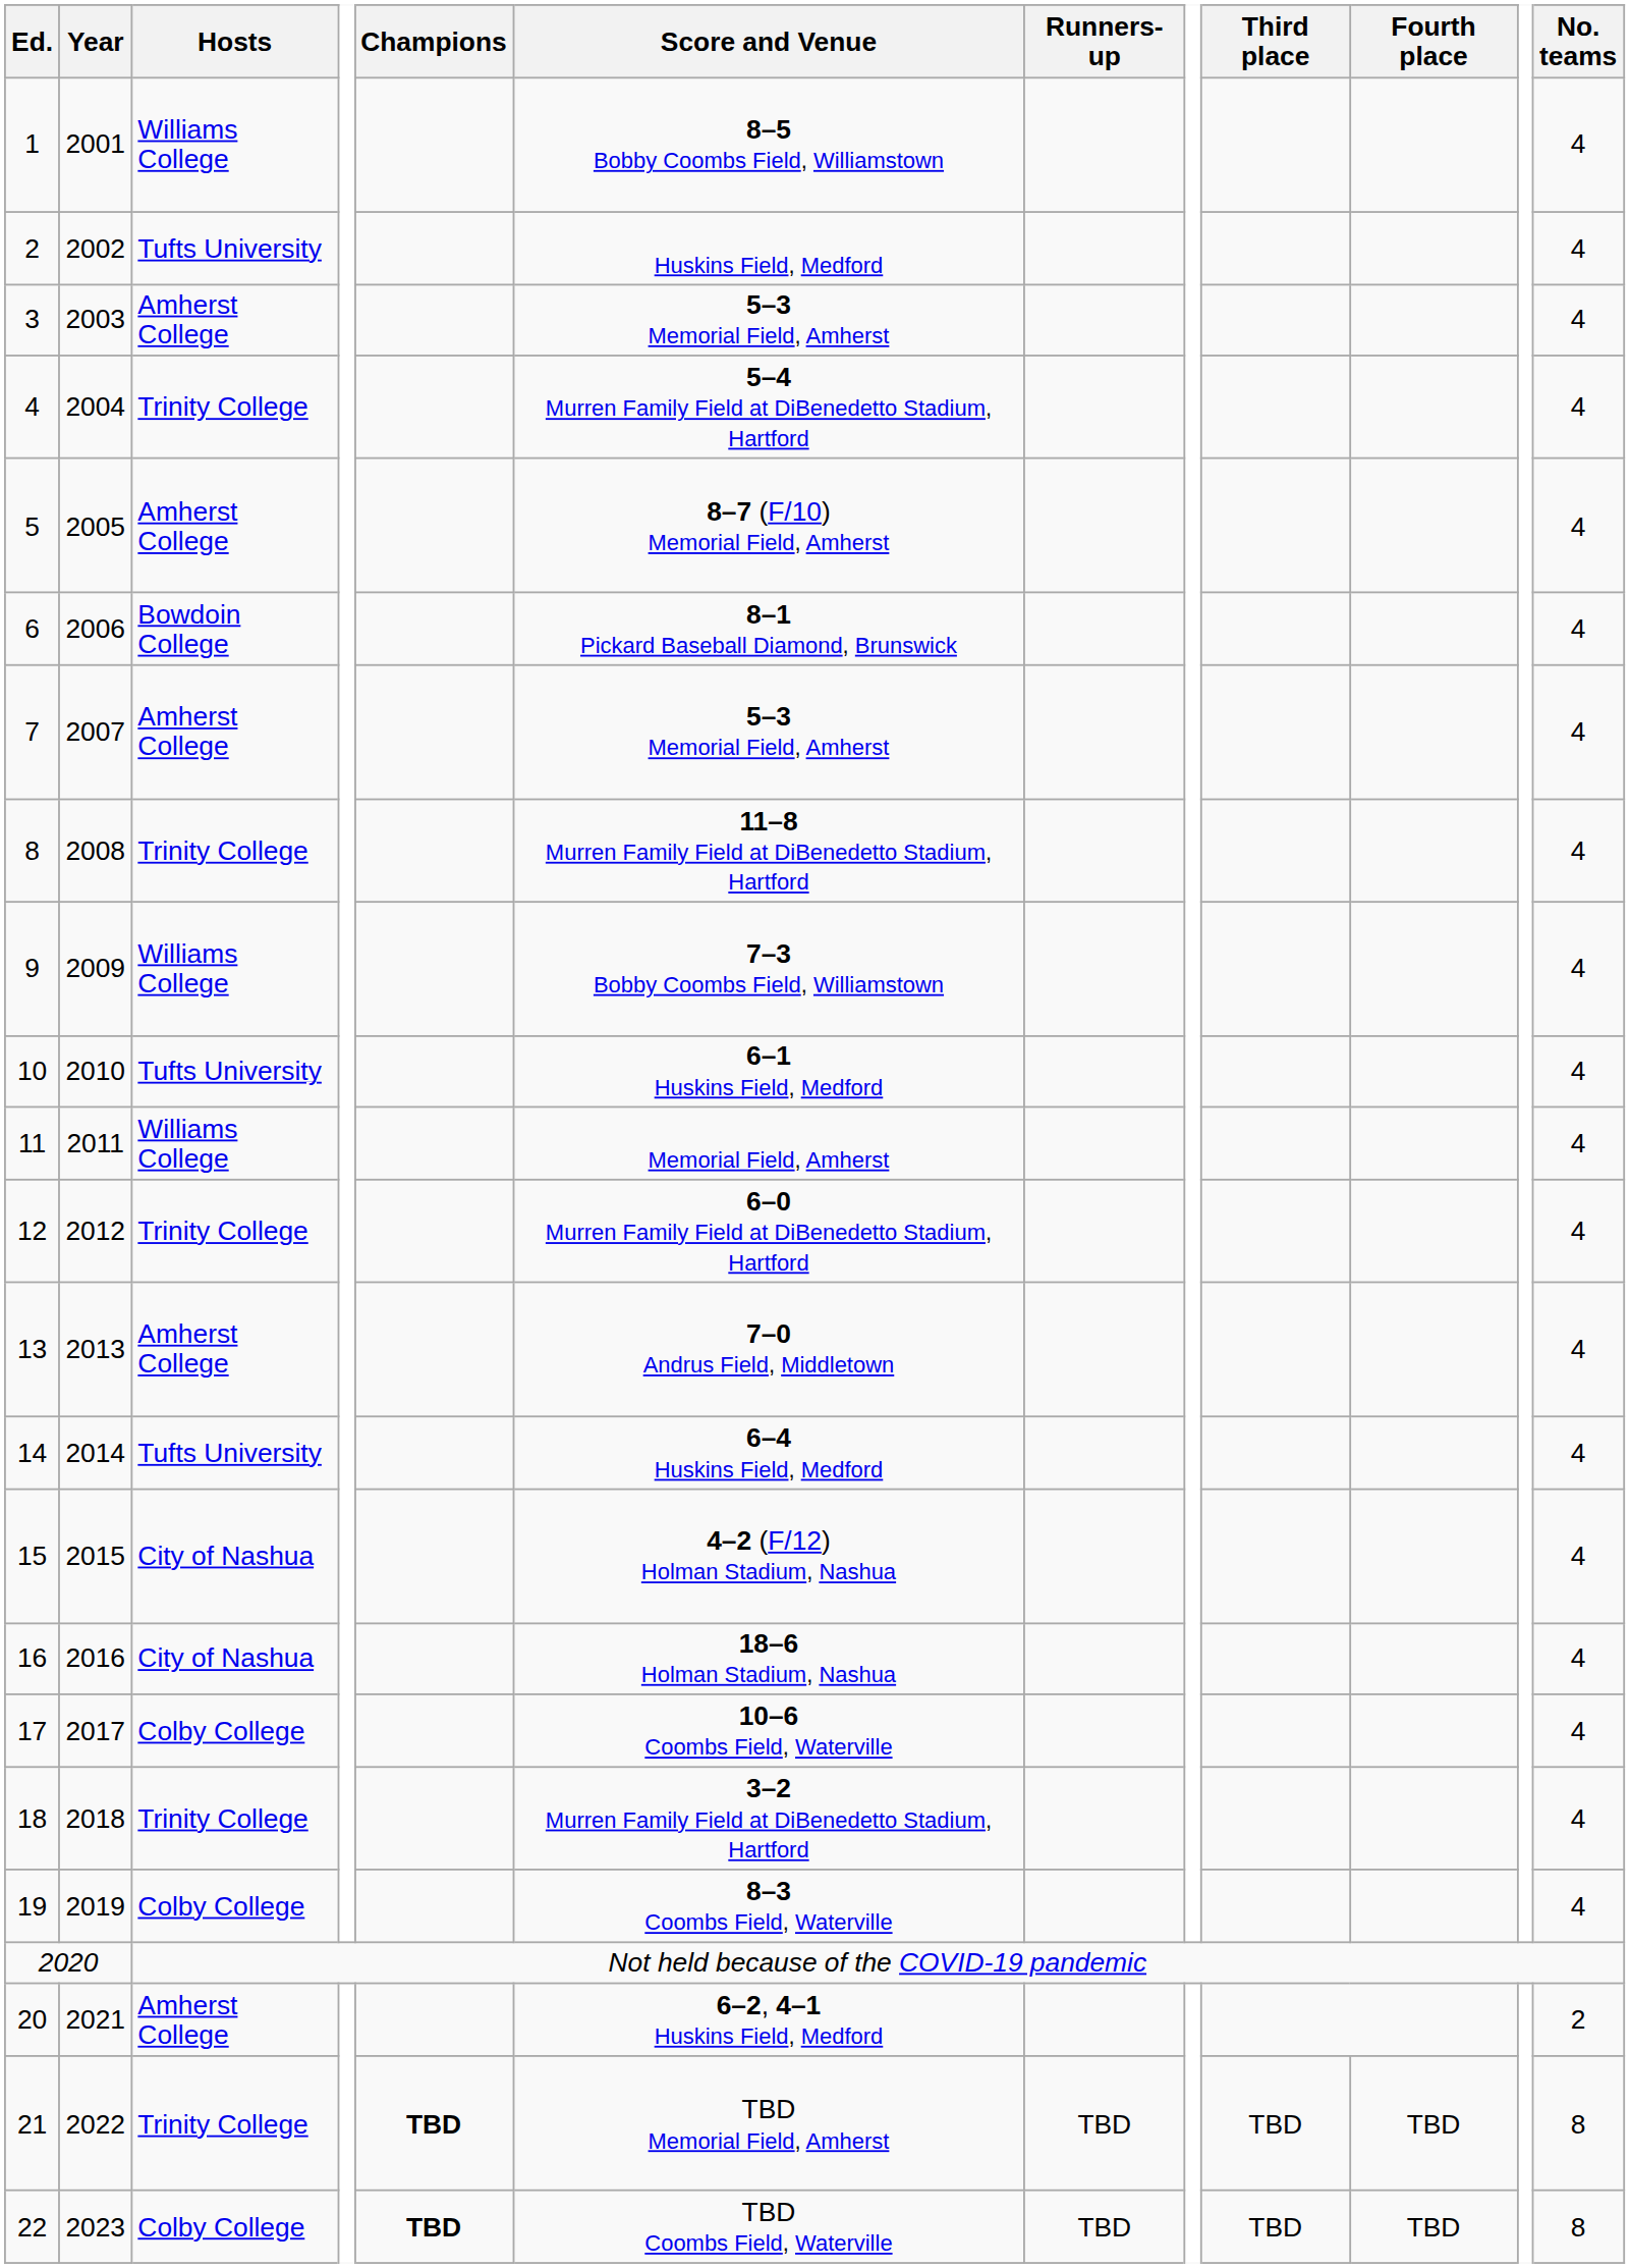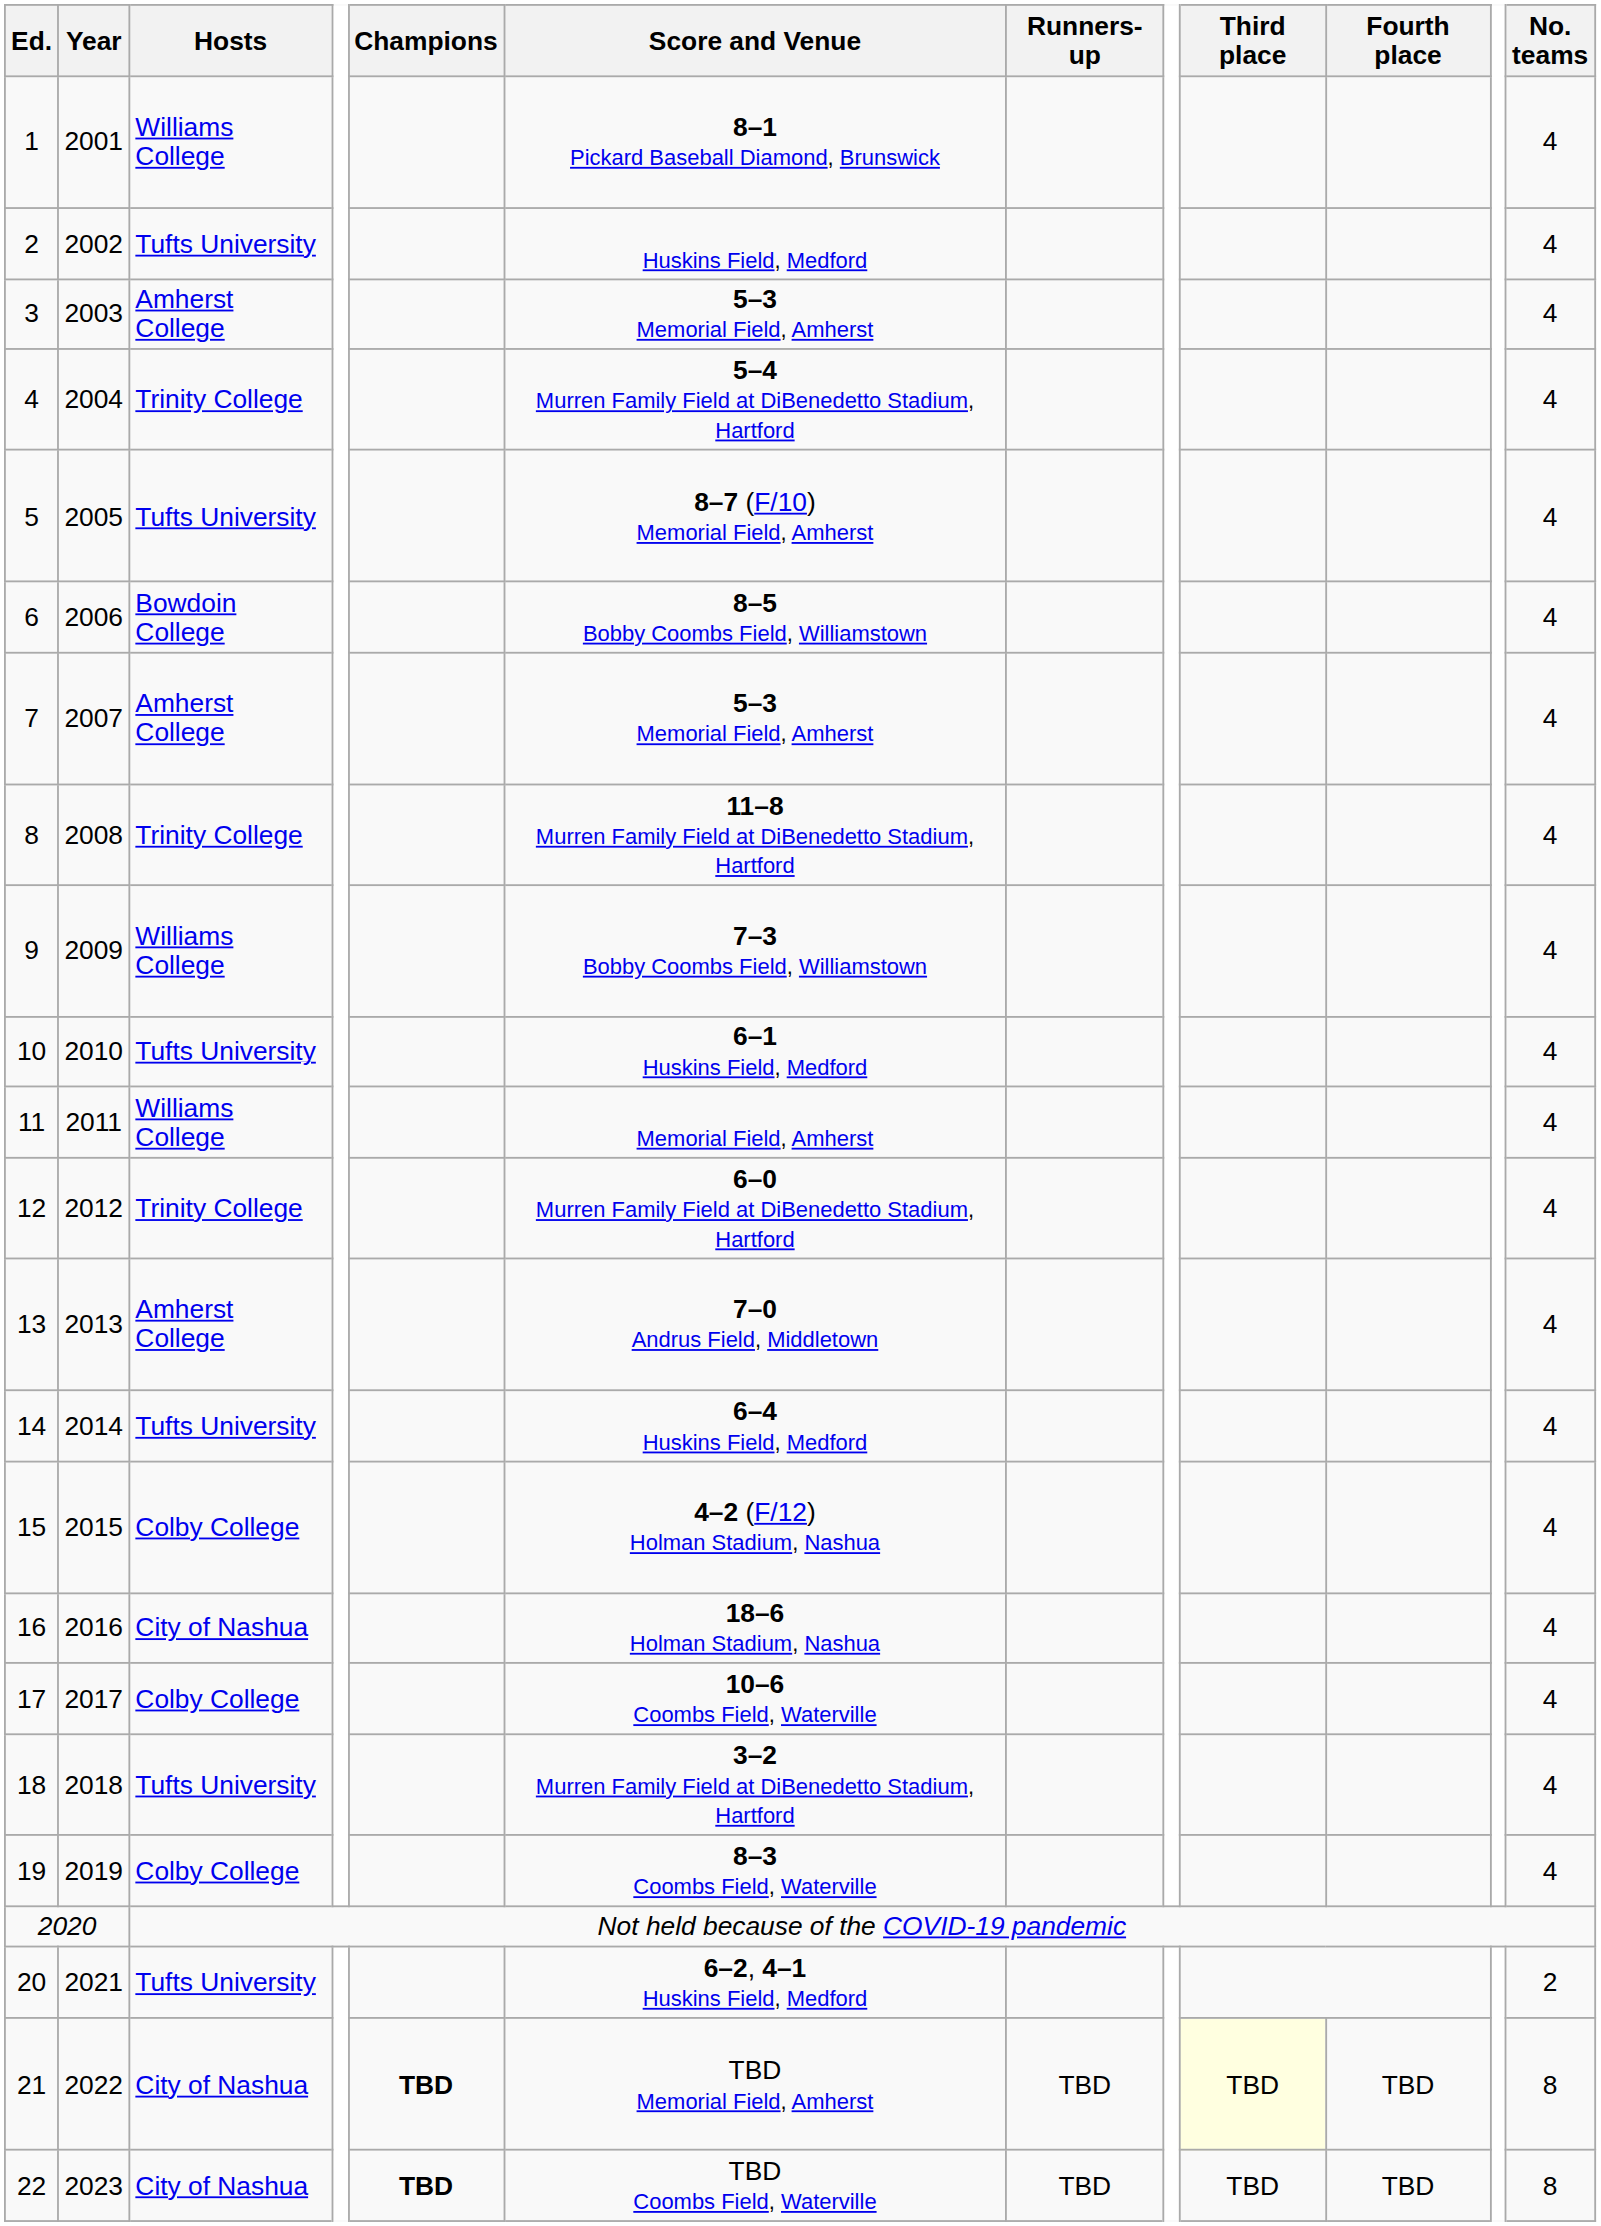1 | Score and Venue: 8–5 Bobby Coombs Field, Williamstown -> 8–1 Pickard Baseball Diamond, Brunswick
5 | Hosts: Amherst College -> Tufts University
6 | Score and Venue: 8–1 Pickard Baseball Diamond, Brunswick -> 8–5 Bobby Coombs Field, Williamstown
15 | Hosts: City of Nashua -> Colby College
18 | Hosts: Trinity College -> Tufts University
20 | Hosts: Amherst College -> Tufts University
21 | Hosts: Trinity College -> City of Nashua
21 | Third place: no background -> lightyellow background
22 | Hosts: Colby College -> City of Nashua
